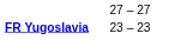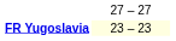FR Yugoslavia | column 2: no background -> lightyellow background
